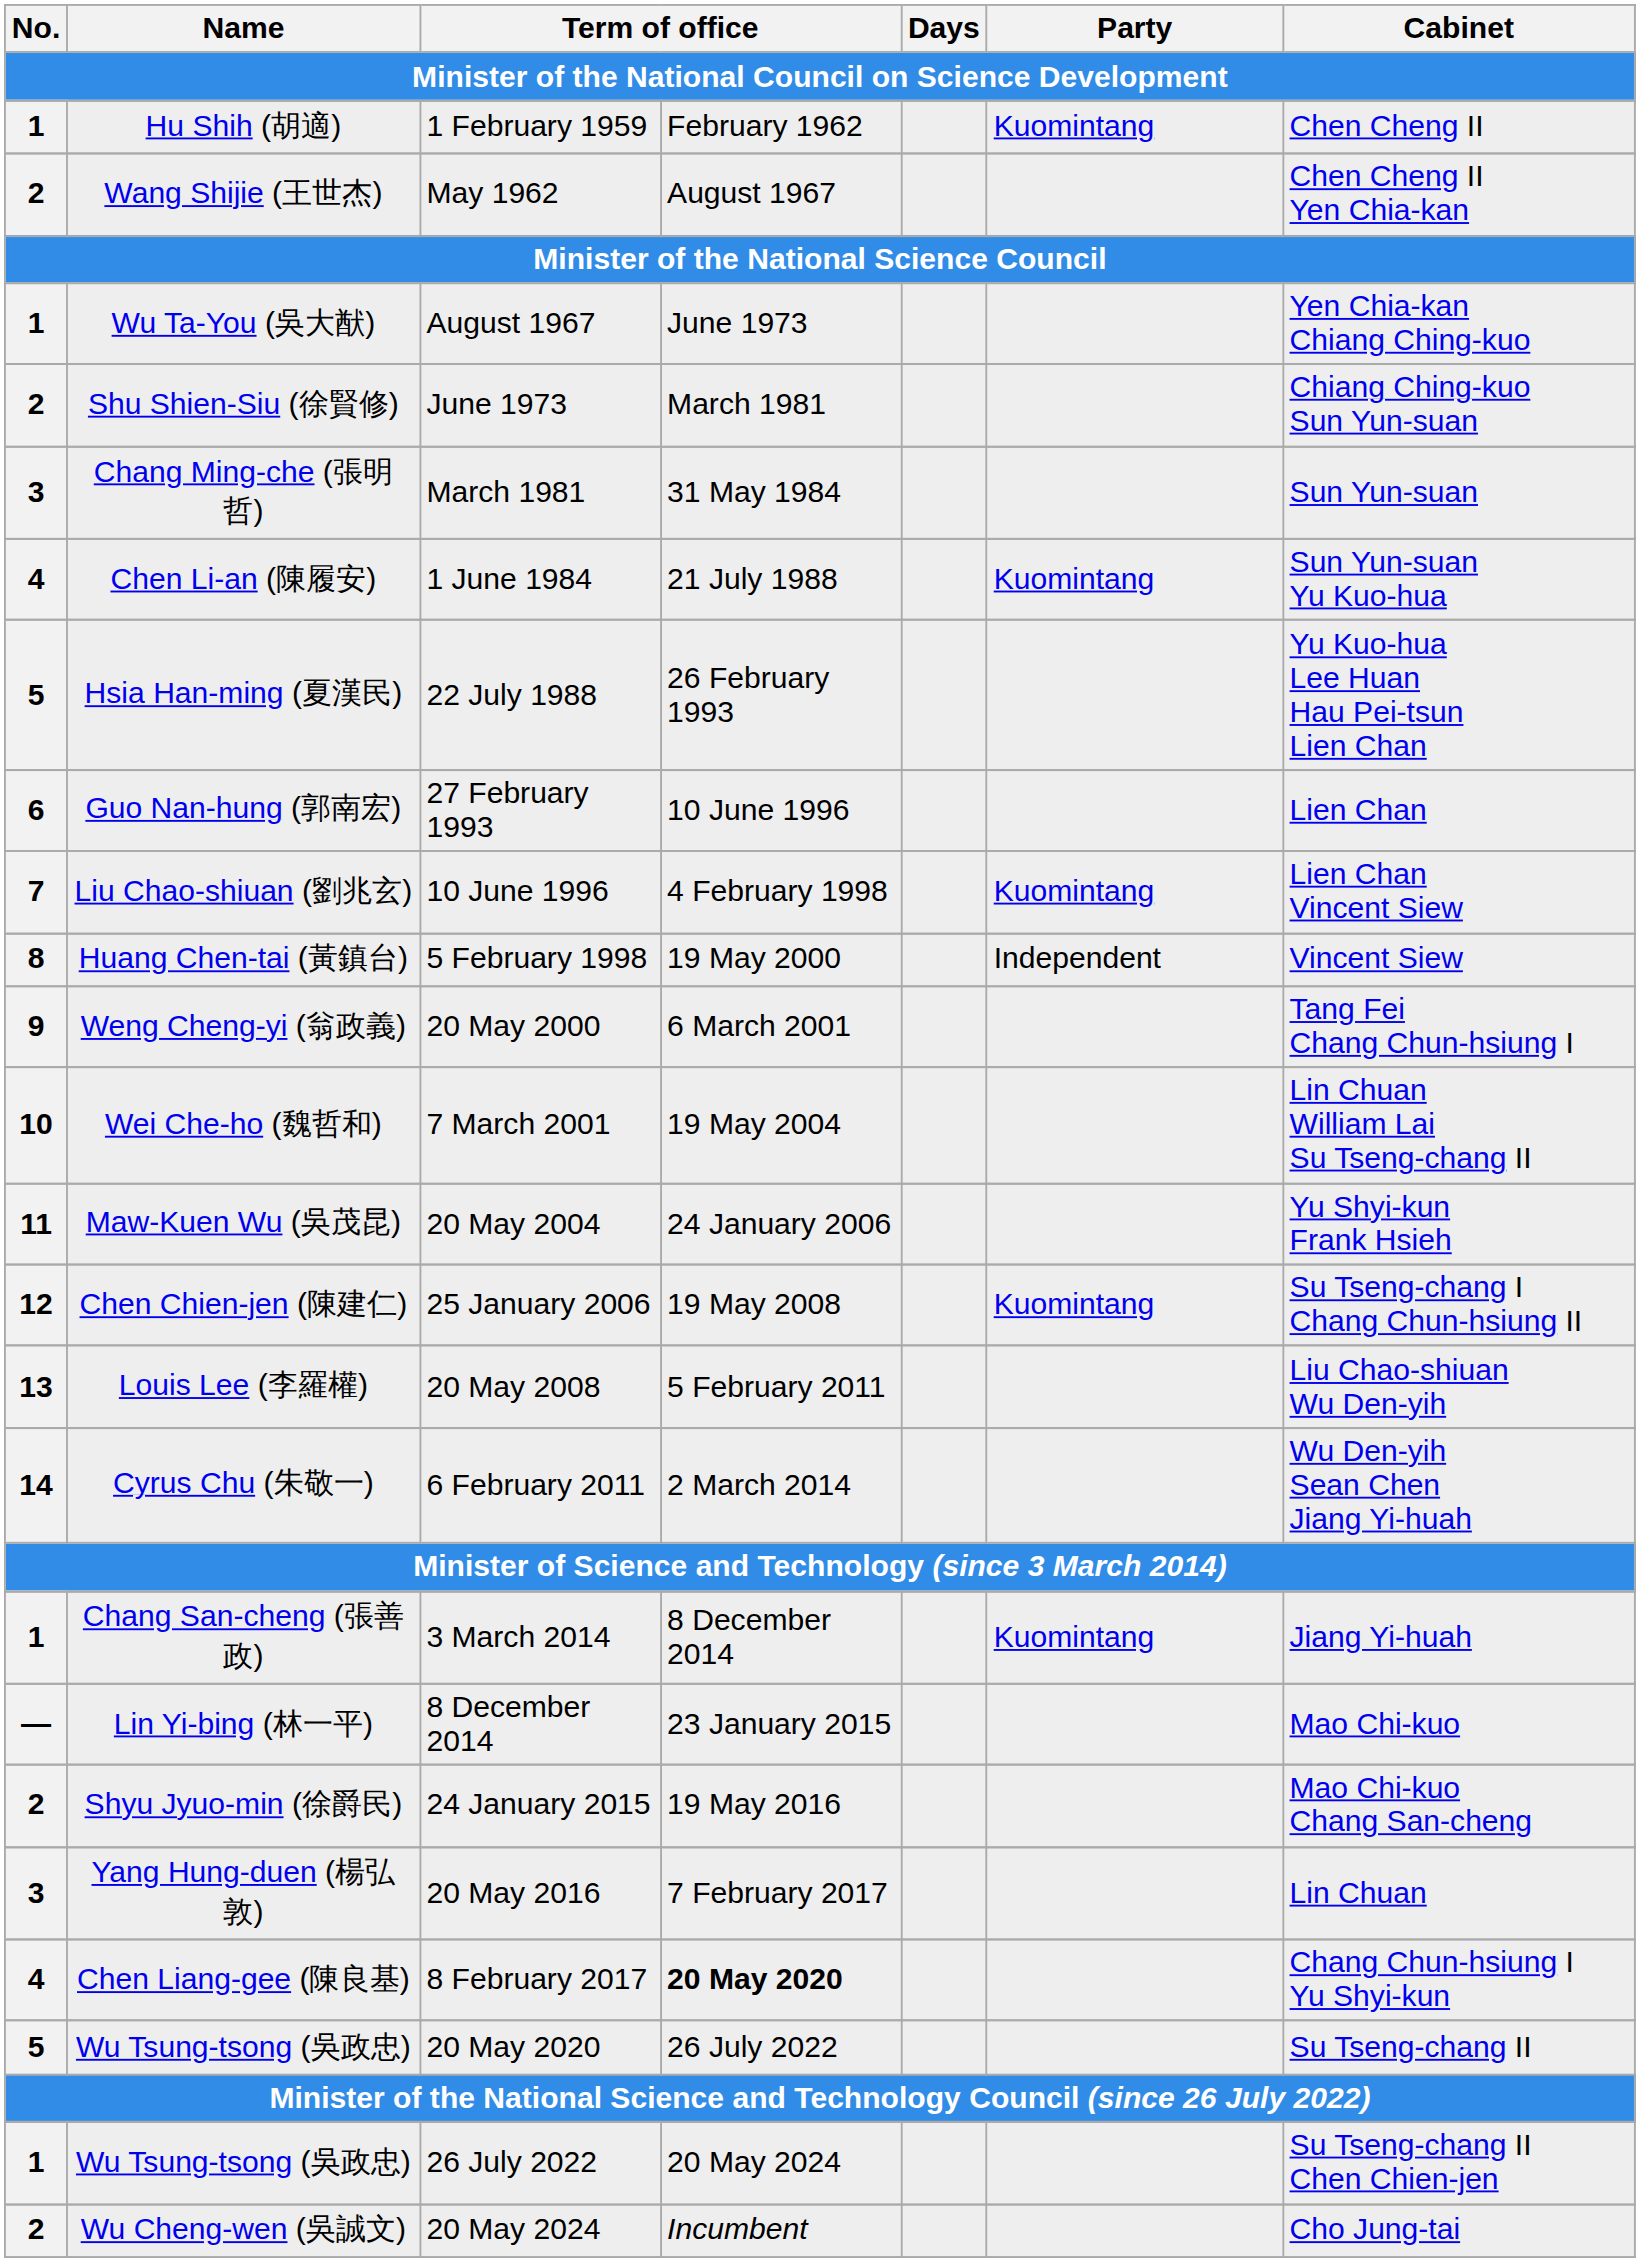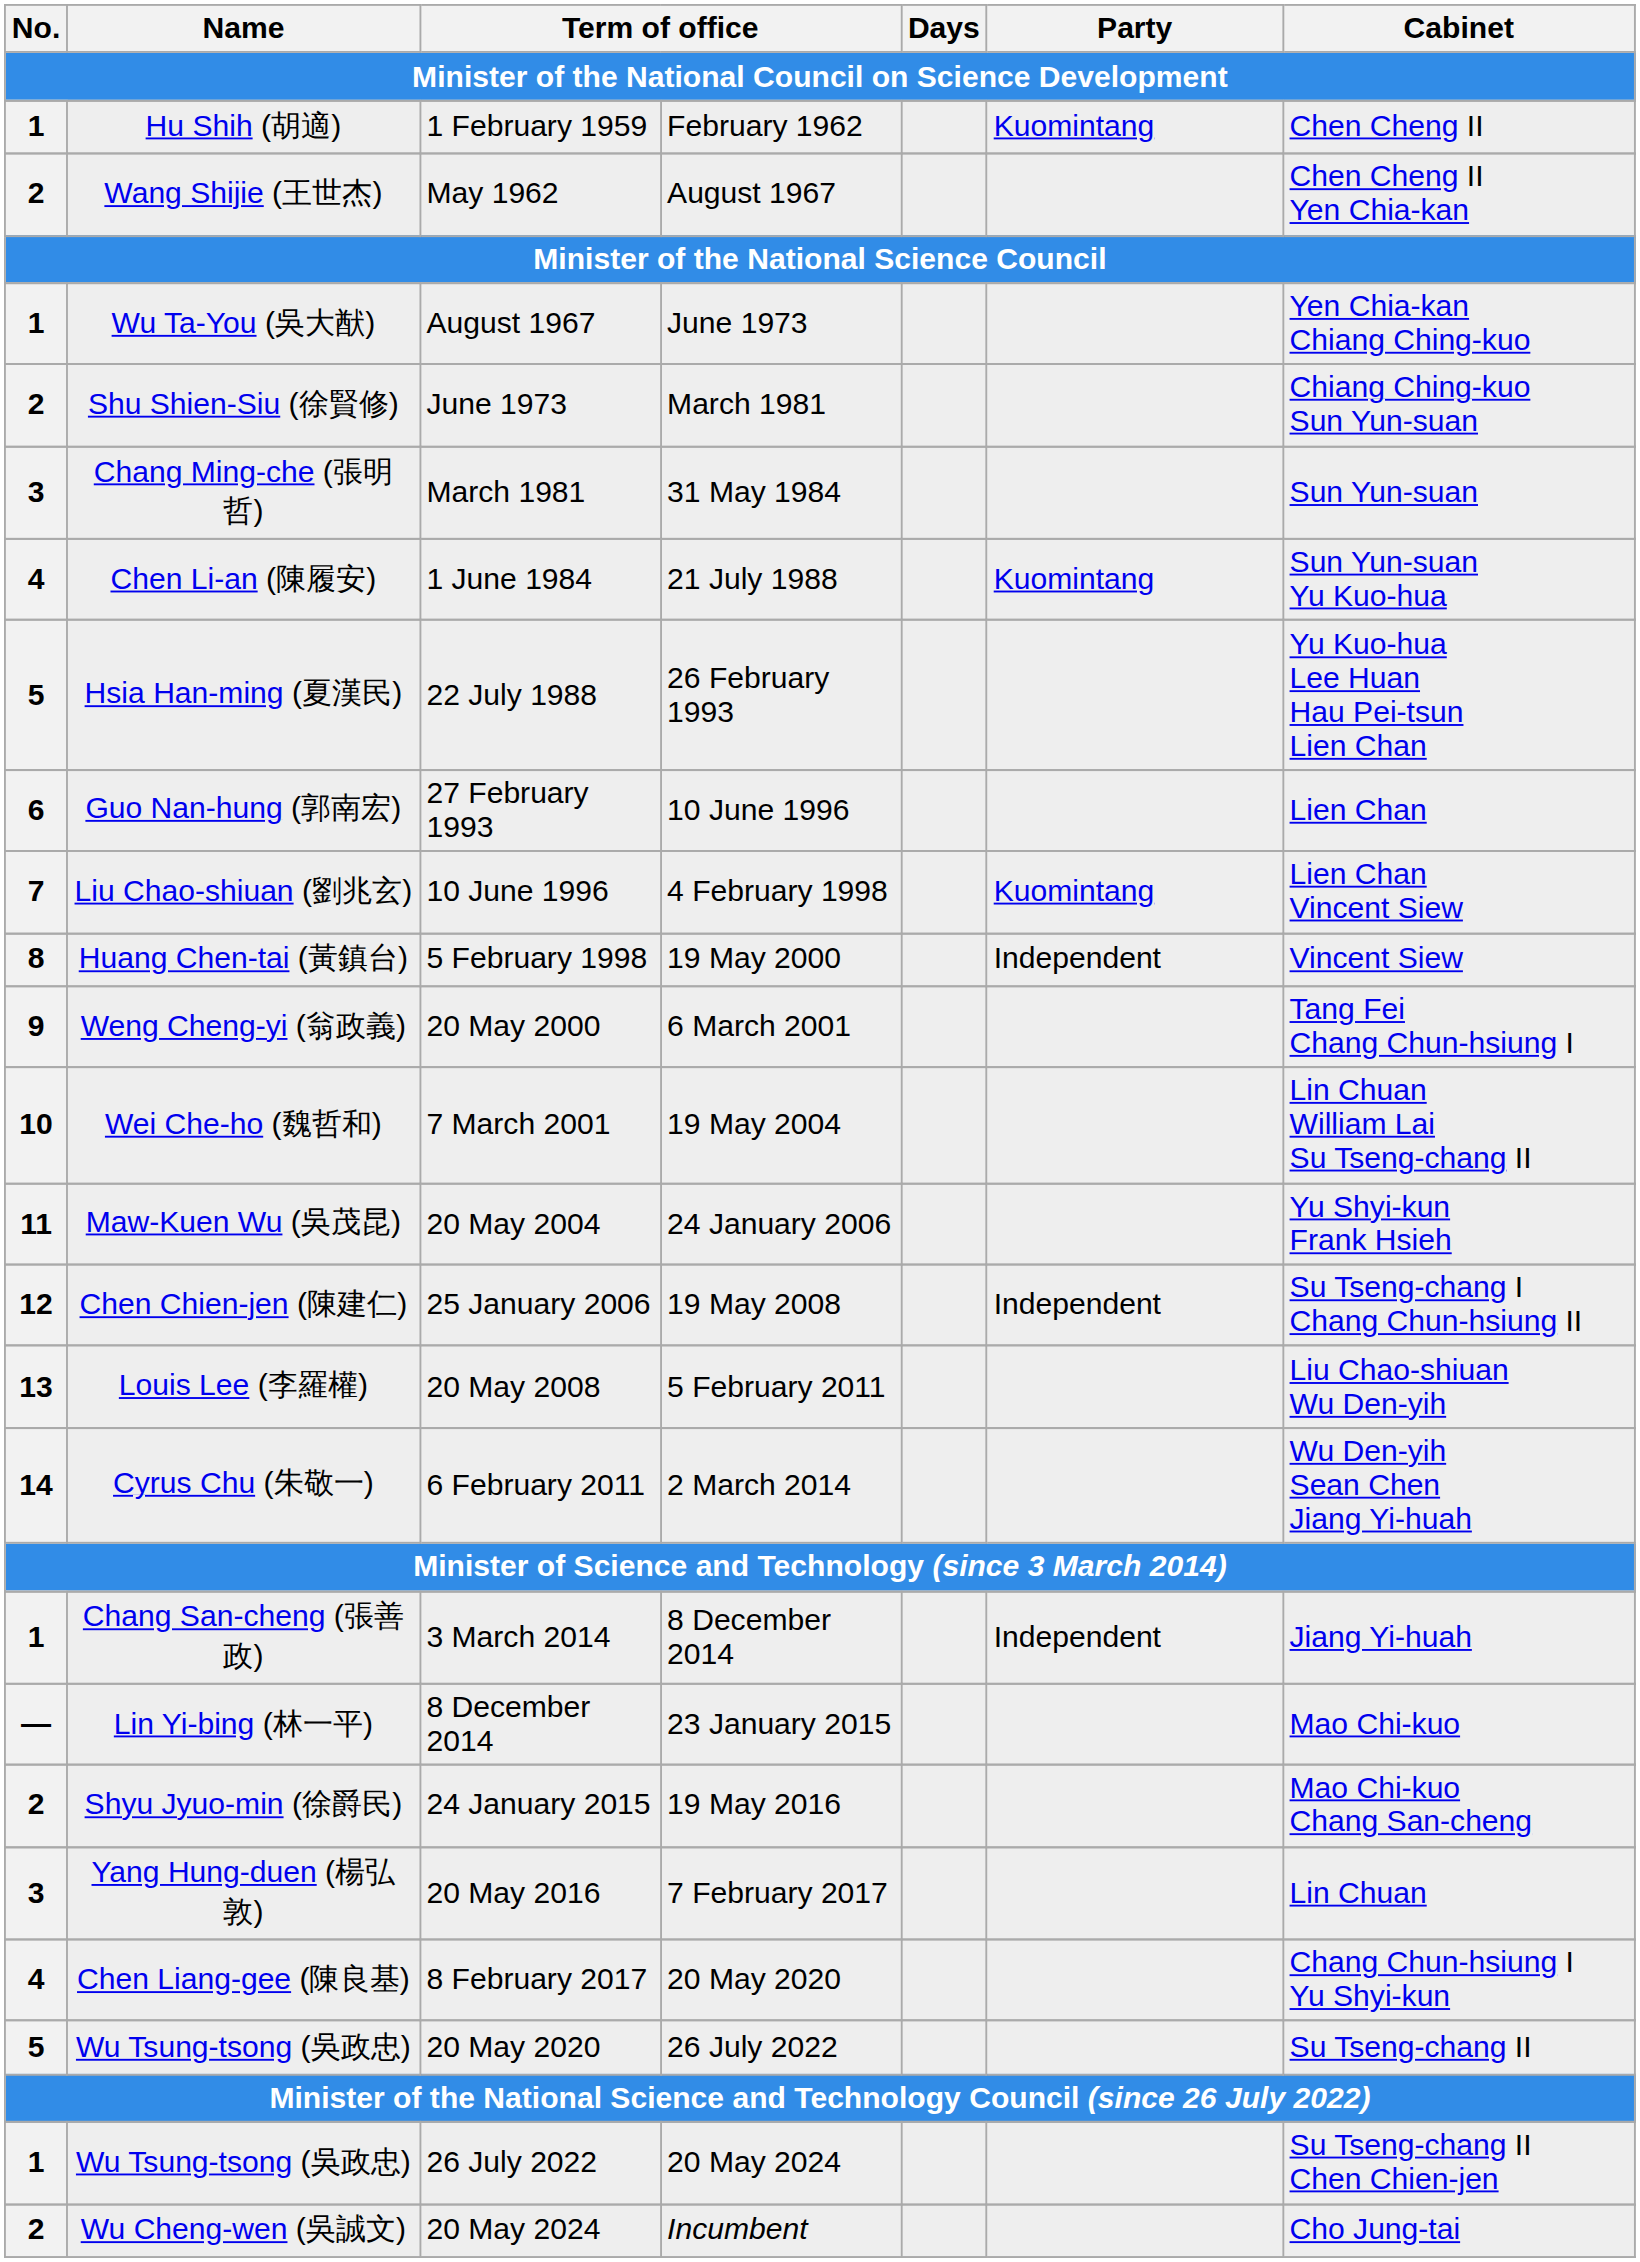25 January 2006 | Party: Kuomintang -> Independent
3 March 2014 | Party: Kuomintang -> Independent
8 February 2017 | column 4: bold -> normal
